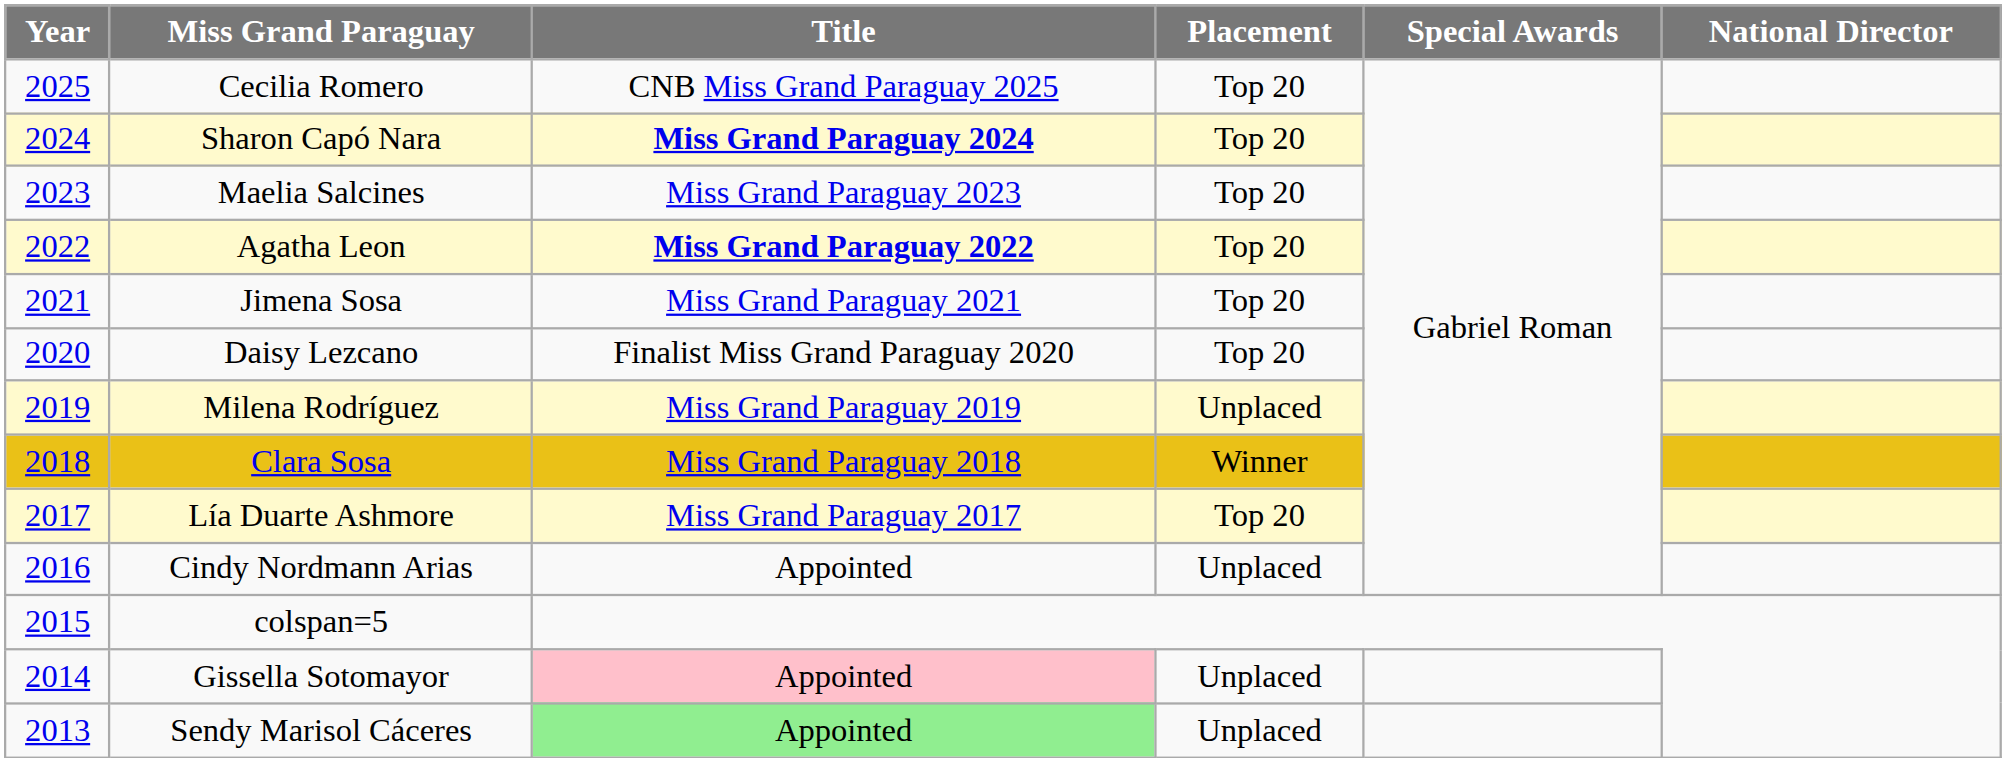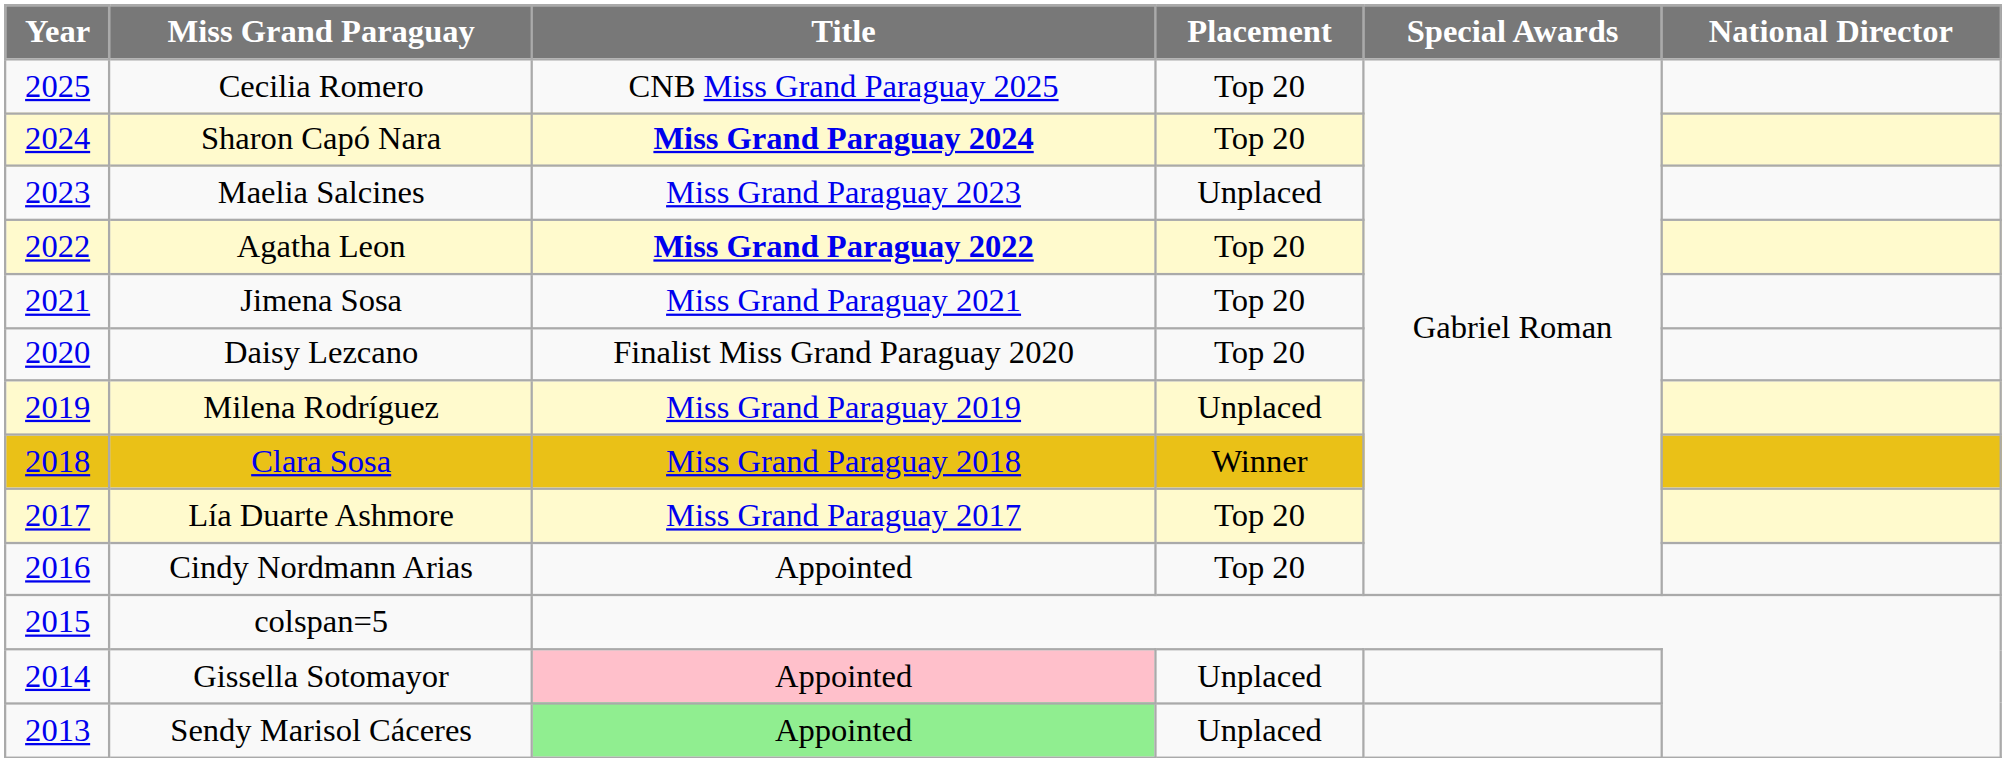Maelia Salcines | Placement: Top 20 -> Unplaced
Cindy Nordmann Arias | Placement: Unplaced -> Top 20
